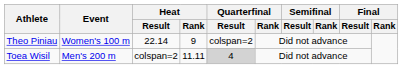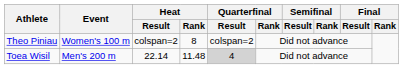Theo Piniau | Heat / Result: 22.14 -> colspan=2
Theo Piniau | Heat / Rank: 9 -> 8
Toea Wisil | Heat / Result: colspan=2 -> 22.14
Toea Wisil | Heat / Rank: 11.11 -> 11.48
